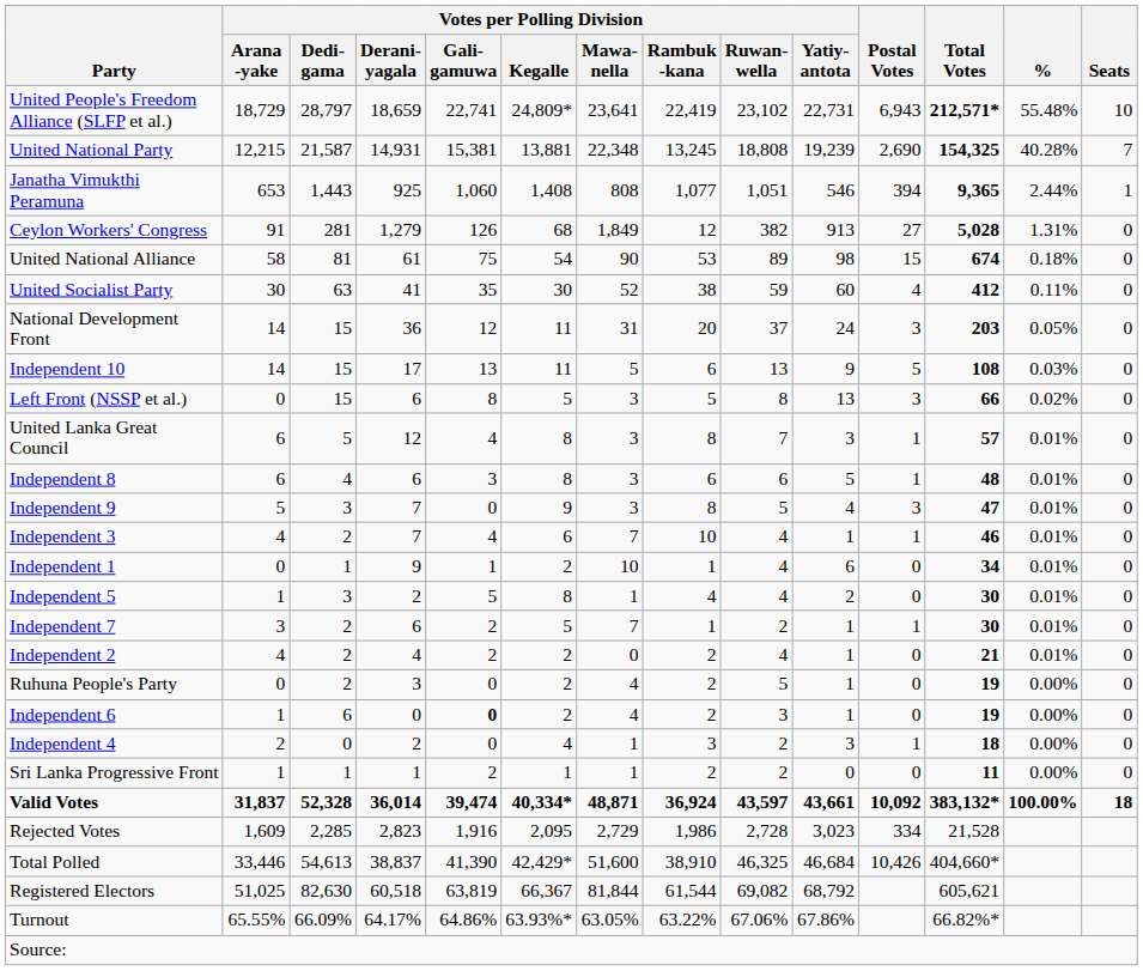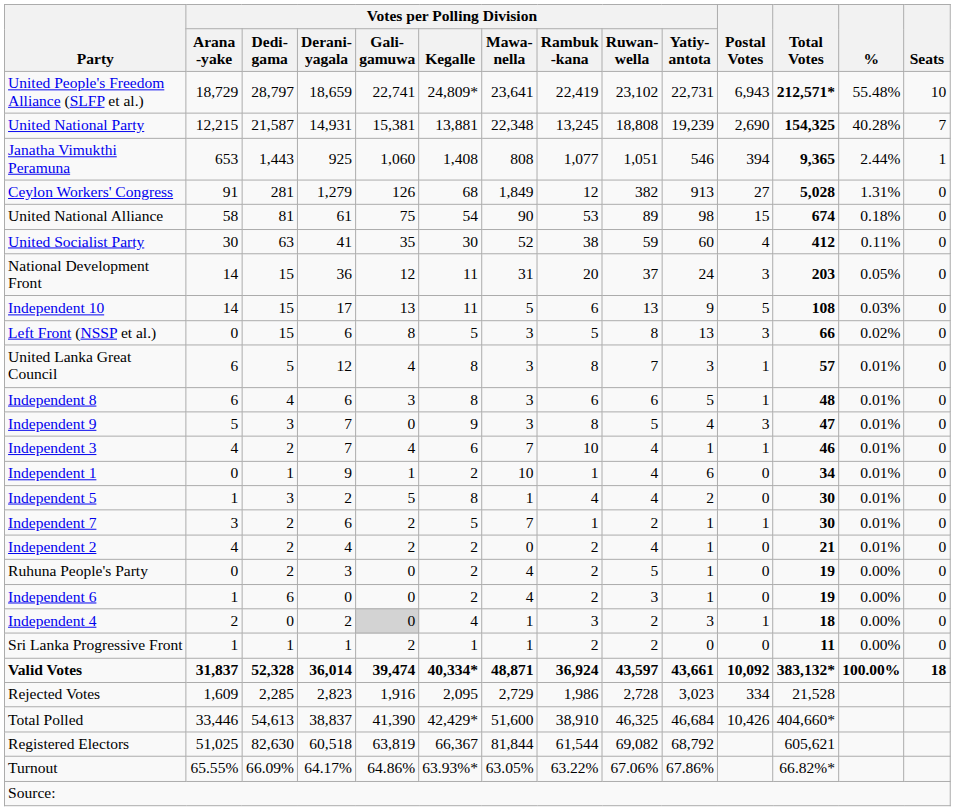Independent 6 | Votes per Polling Division / Gali- gamuwa: bold -> normal
Independent 4 | Votes per Polling Division / Gali- gamuwa: no background -> lightgrey background
